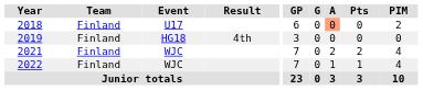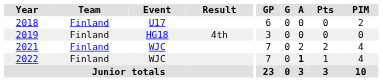2018 | A: lightsalmon background -> no background
2022 | A: normal -> bold
